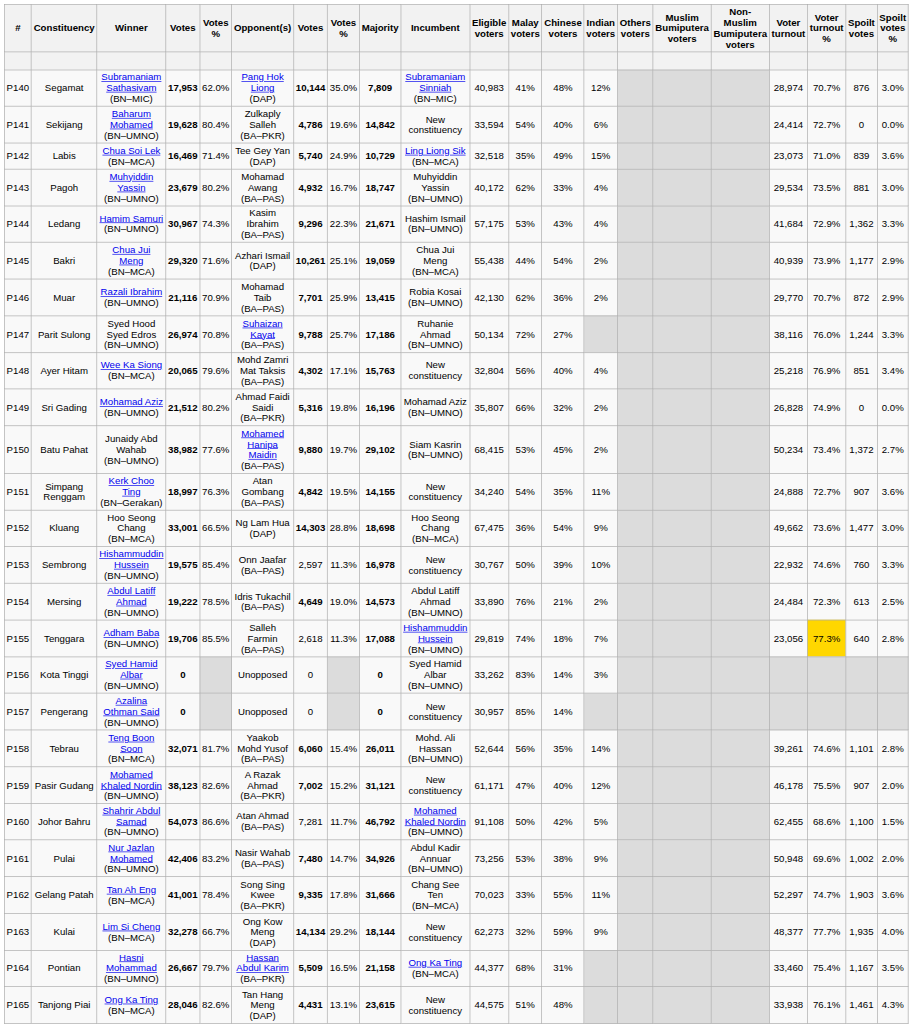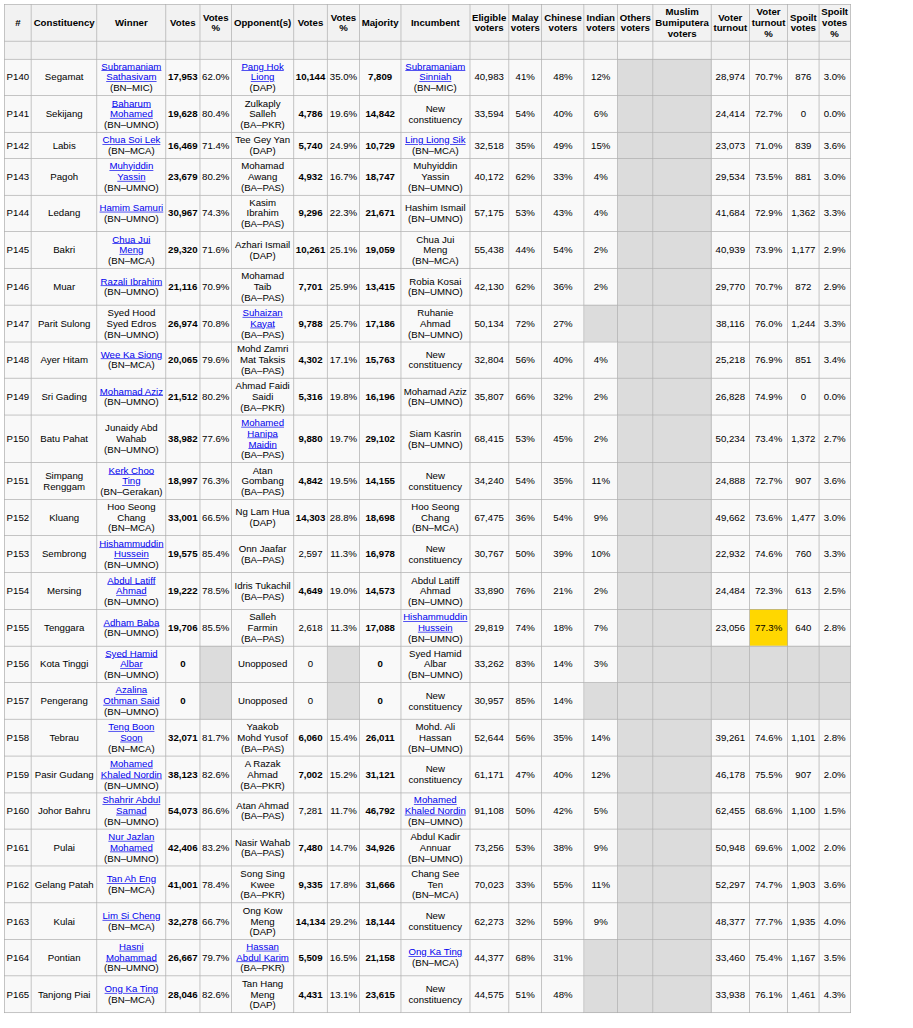- column: Non-Muslim Bumiputera voters
